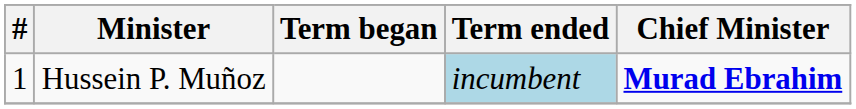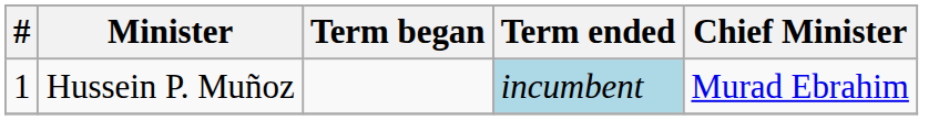Hussein P. Muñoz | Chief Minister: bold -> normal
